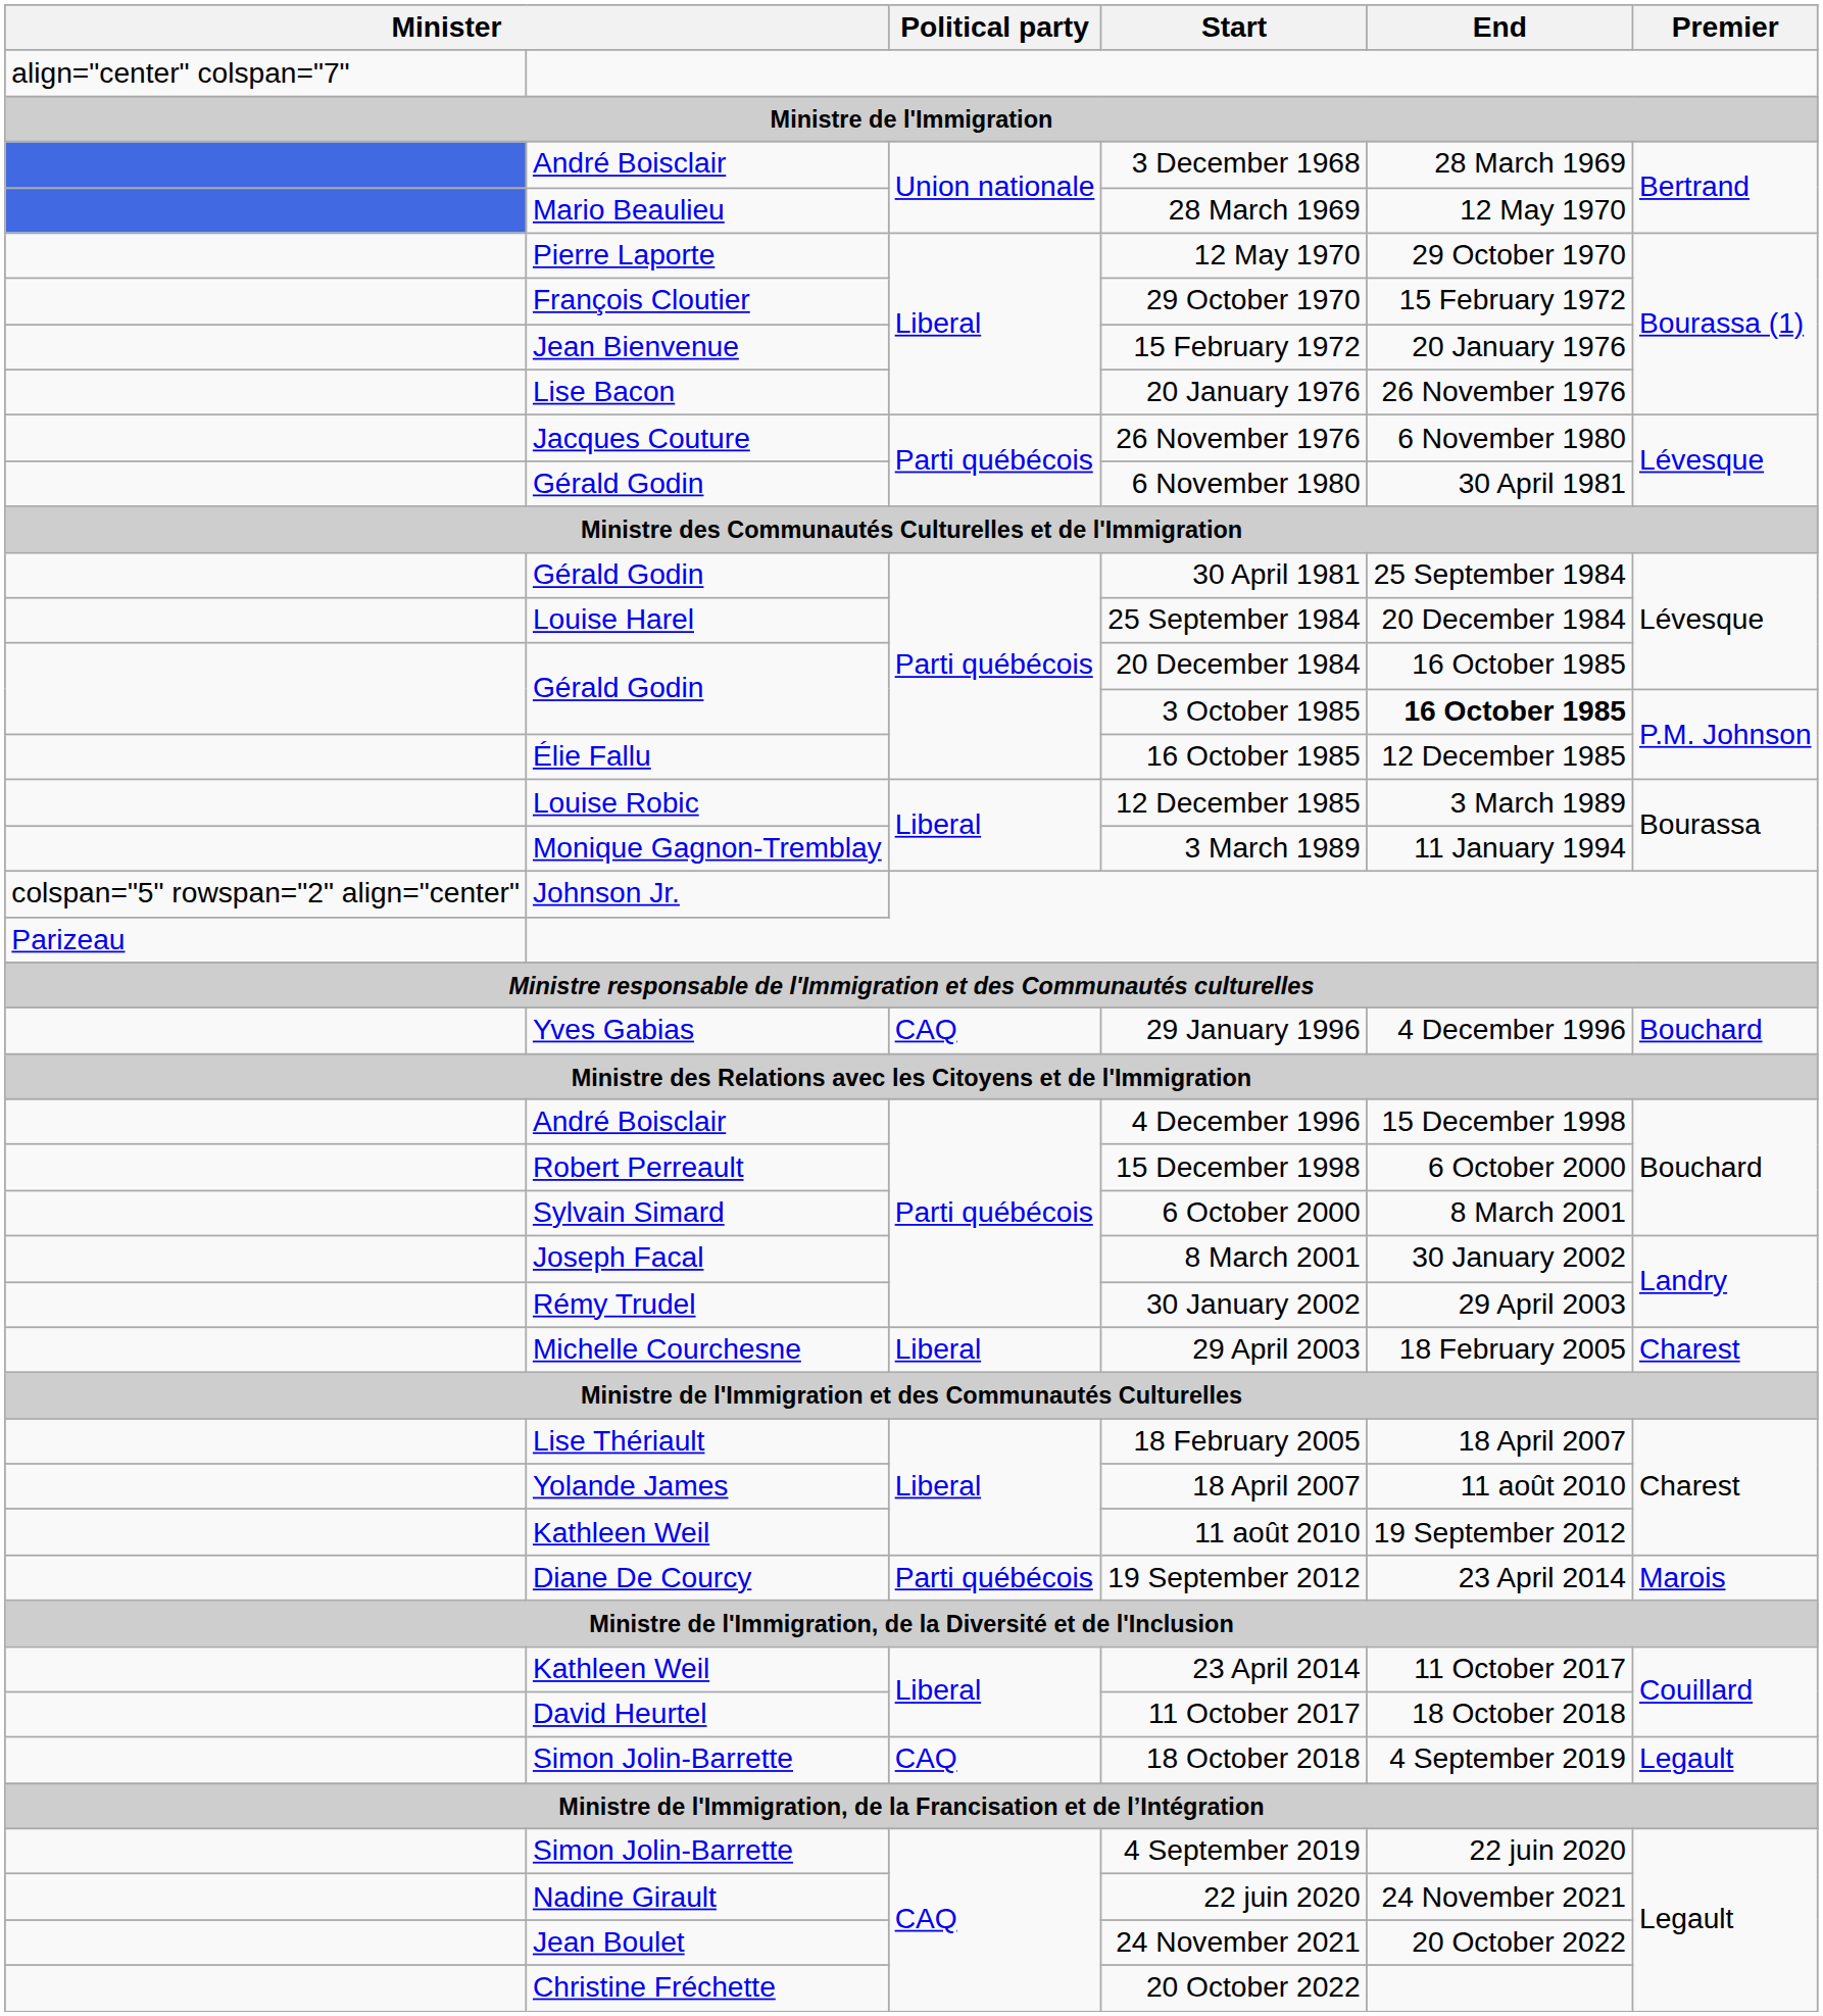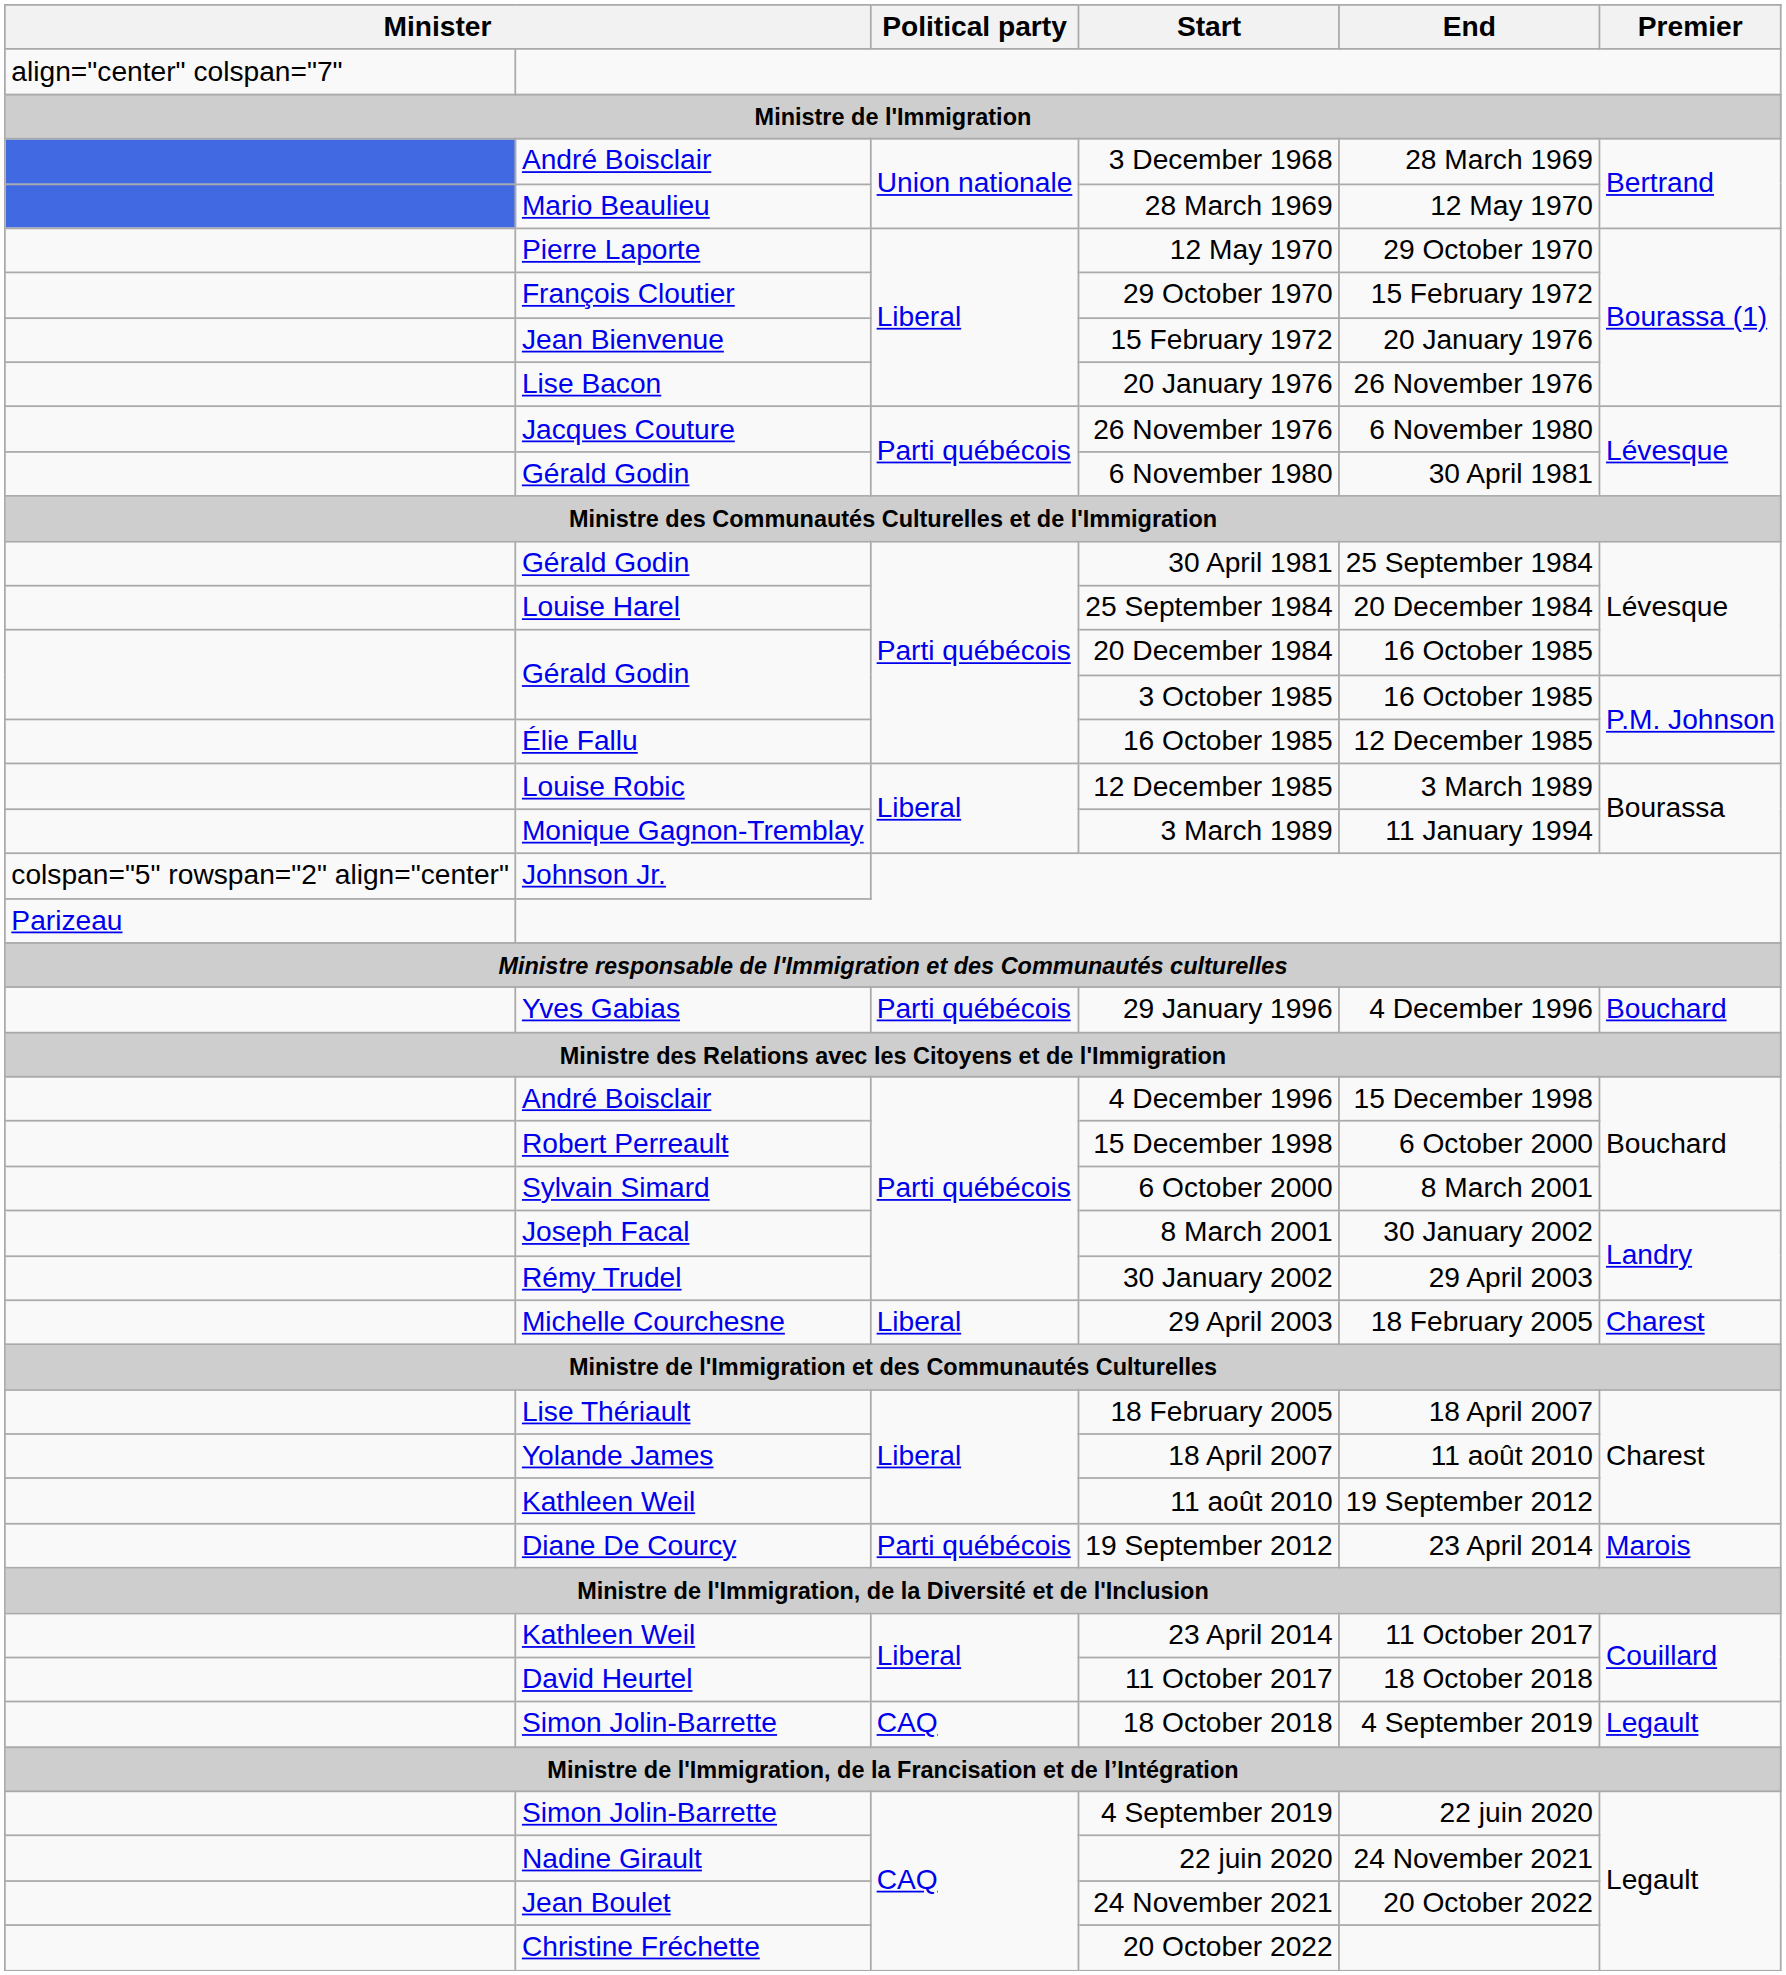3 October 1985 | End: bold -> normal
29 January 1996 | Political party: CAQ -> Parti québécois
